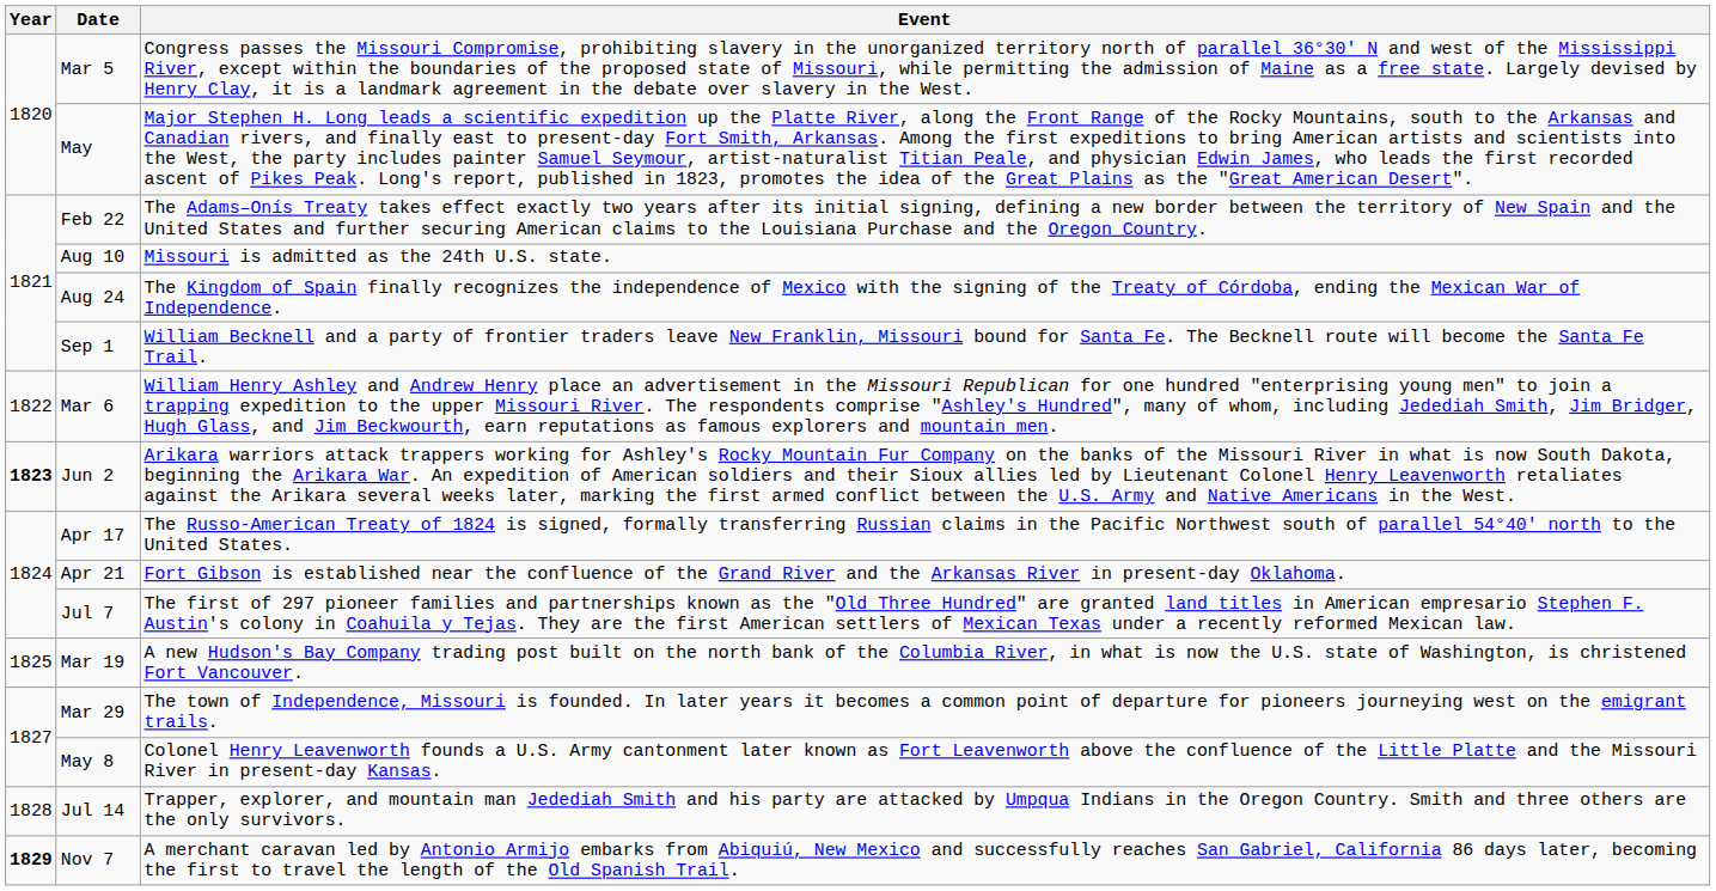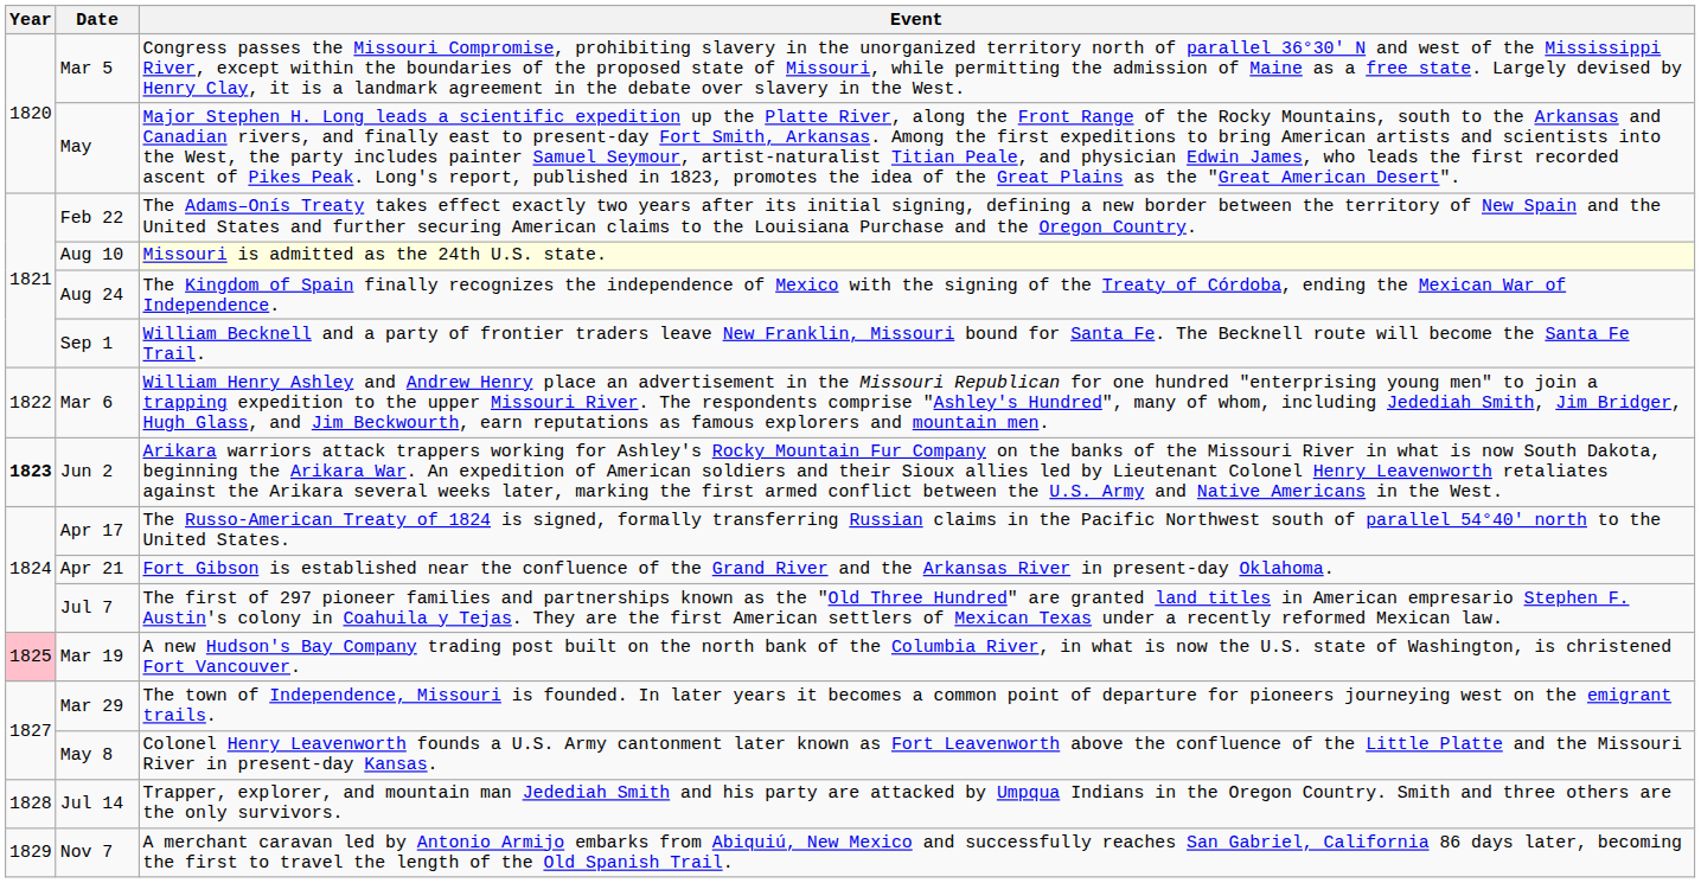Aug 10 | Event: no background -> lightyellow background
Mar 19 | Year: no background -> pink background
Nov 7 | Year: bold -> normal
